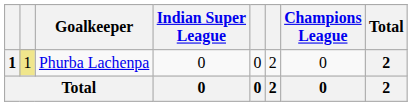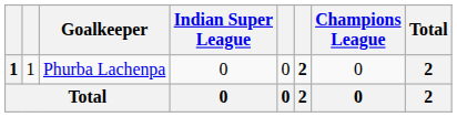Phurba Lachenpa | column 2: khaki background -> no background
Phurba Lachenpa | column 6: normal -> bold
